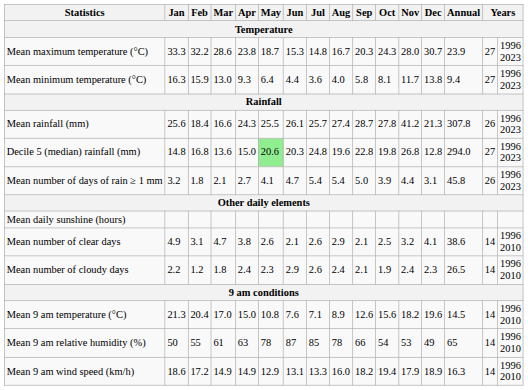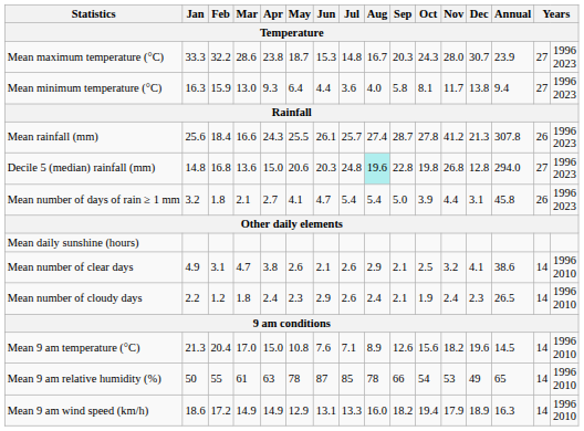Decile 5 (median) rainfall (mm) | May: lightgreen background -> no background
Decile 5 (median) rainfall (mm) | Aug: no background -> paleturquoise background
